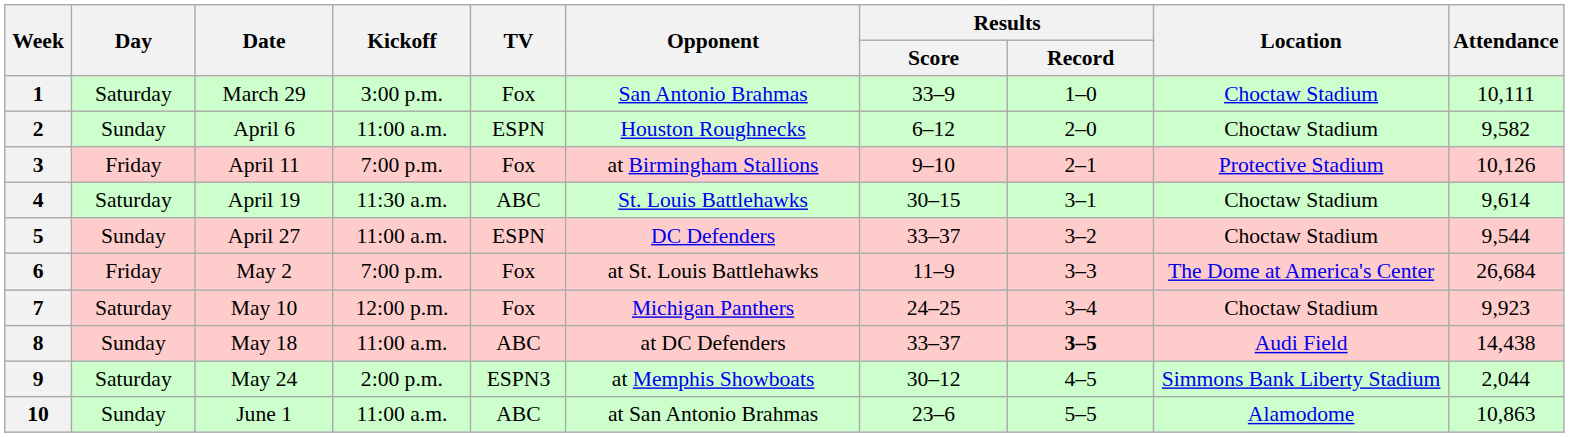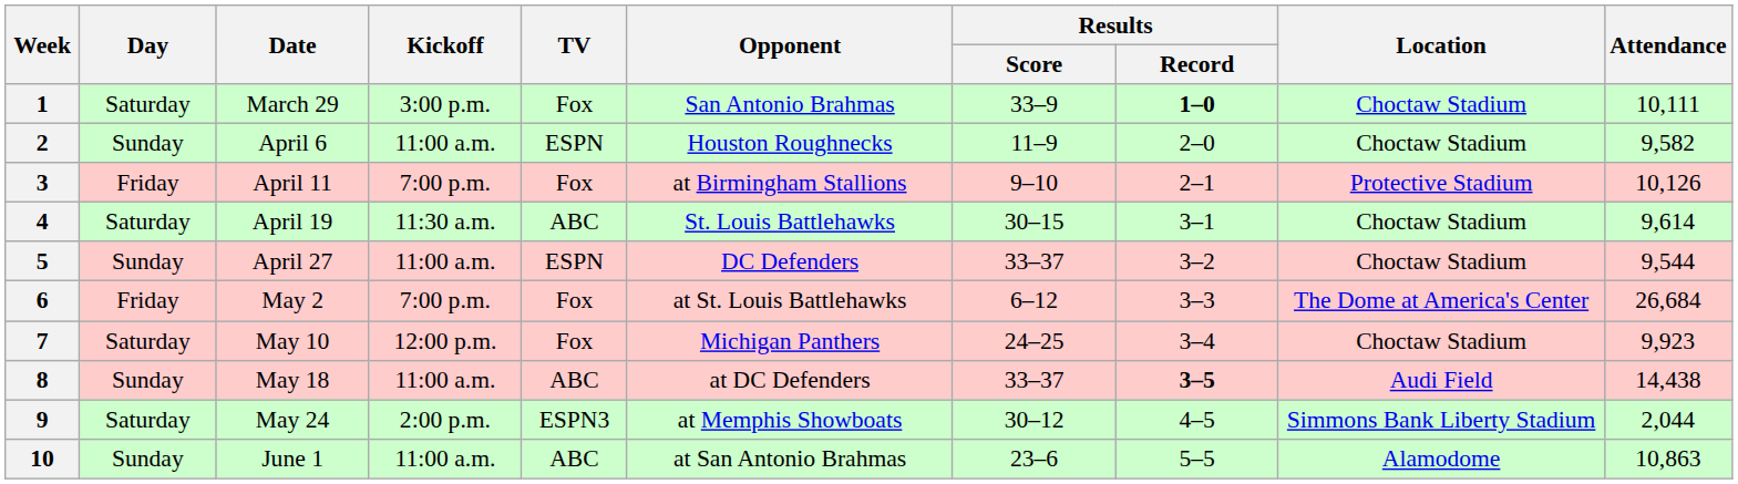1 | Results / Record: normal -> bold
2 | Results / Score: 6–12 -> 11–9
6 | Results / Score: 11–9 -> 6–12
